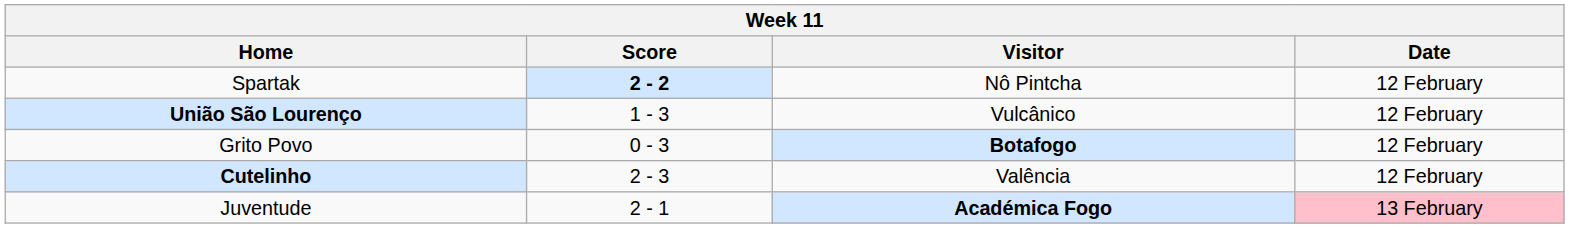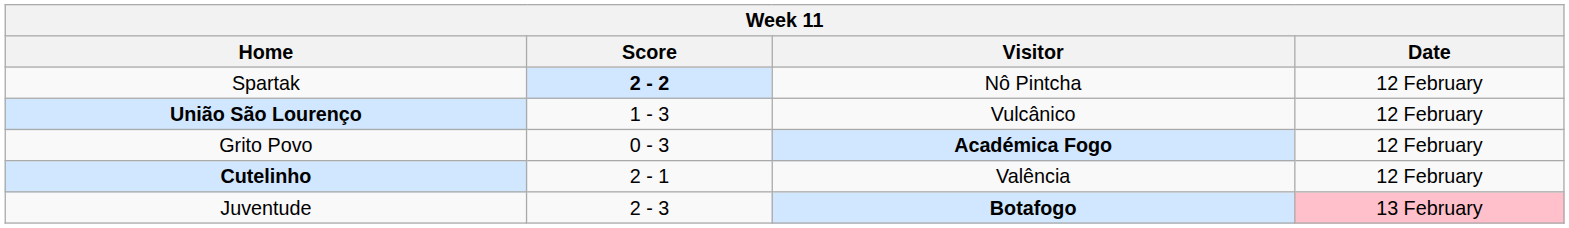Grito Povo | Visitor: Botafogo -> Académica Fogo
Cutelinho | Score: 2 - 3 -> 2 - 1
Juventude | Score: 2 - 1 -> 2 - 3
Juventude | Visitor: Académica Fogo -> Botafogo
